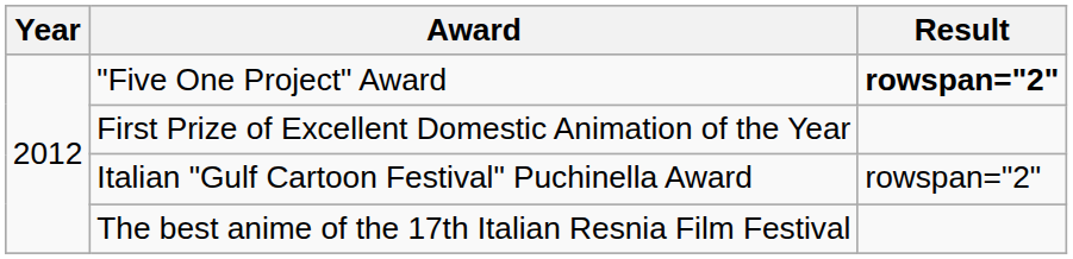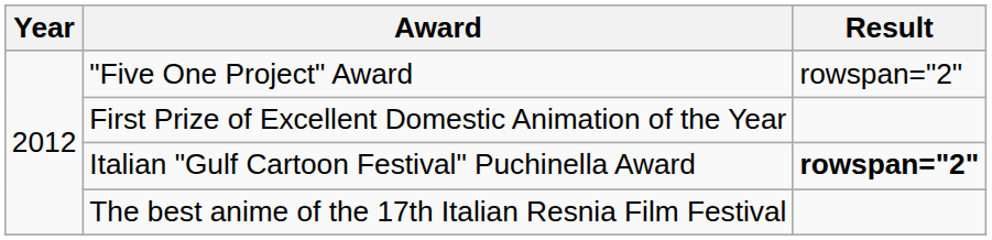"Five One Project" Award | Result: bold -> normal
Italian "Gulf Cartoon Festival" Puchinella Award | Result: normal -> bold
